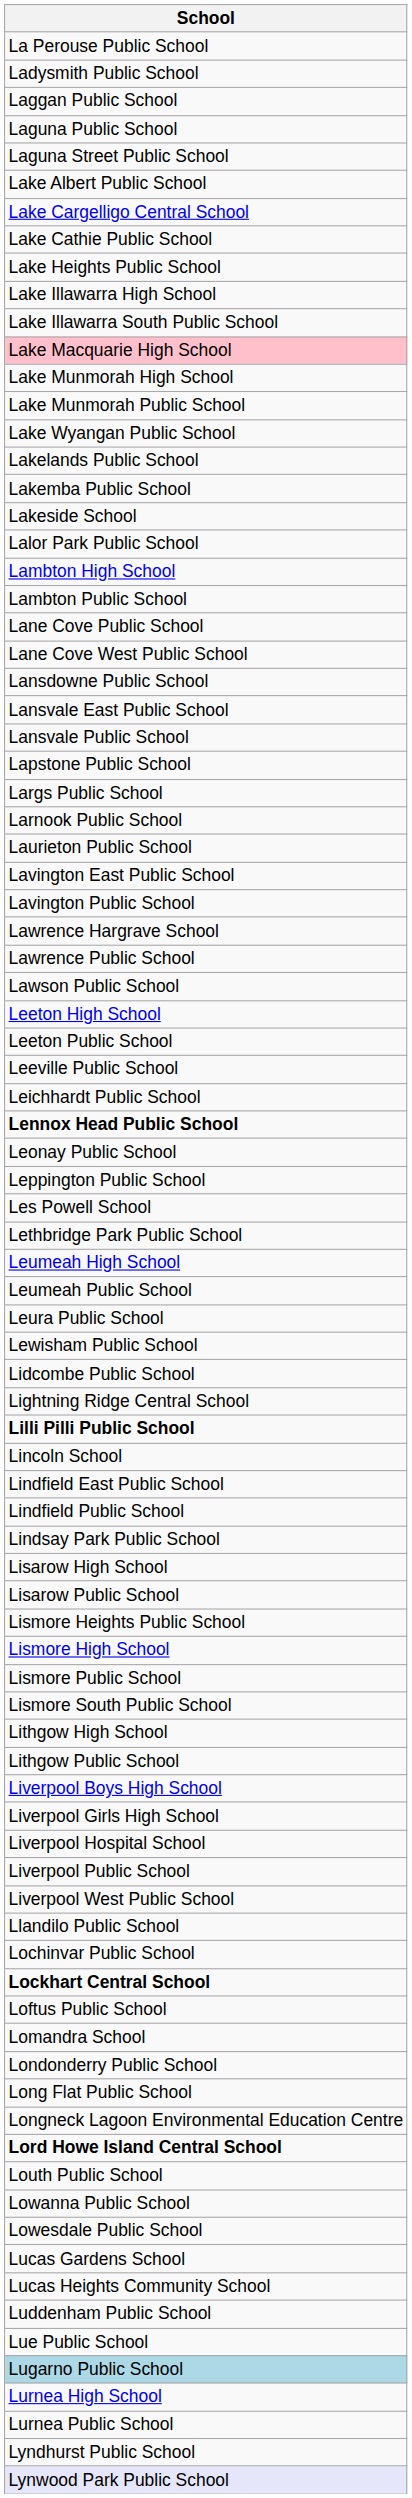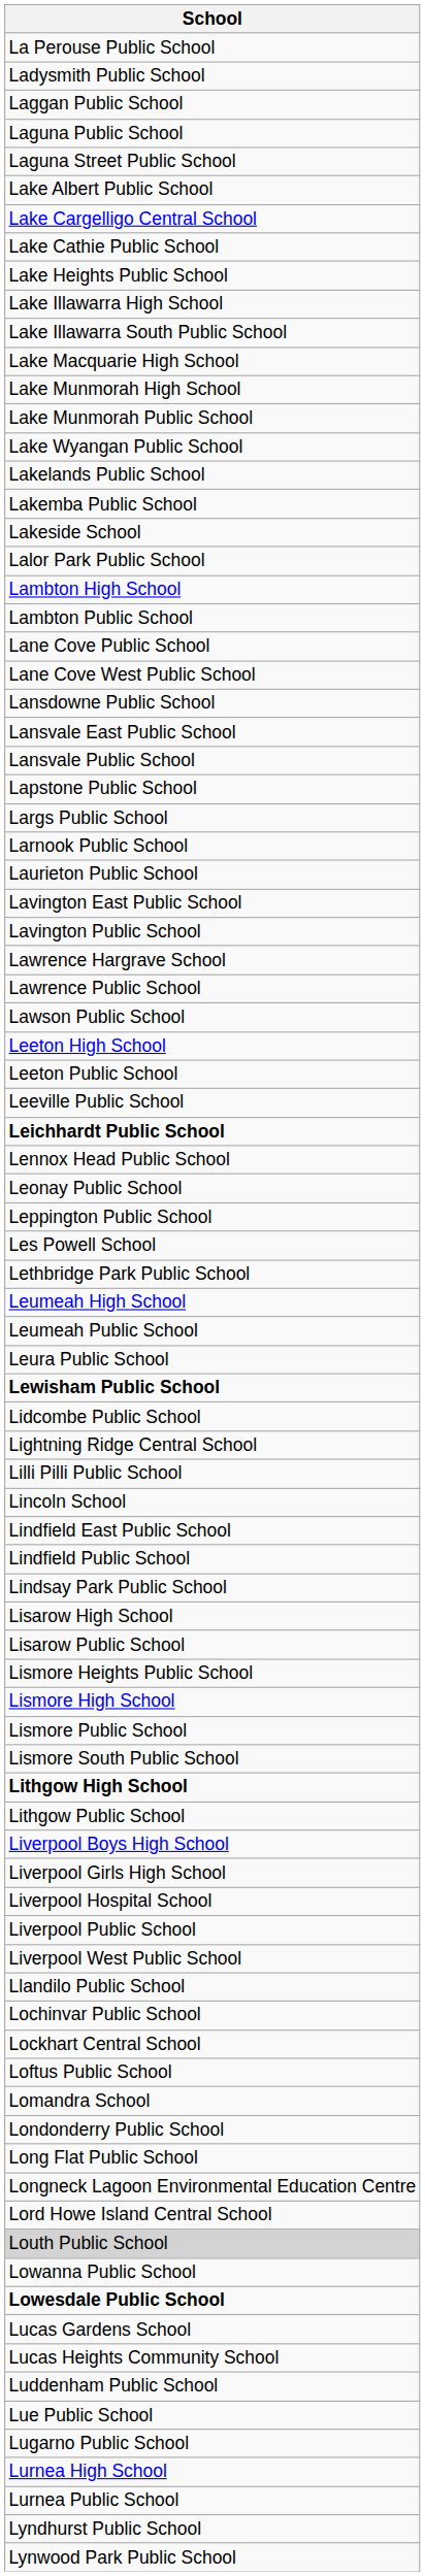row 13 | column 1: pink background -> no background
row 40 | column 1: normal -> bold
row 41 | column 1: bold -> normal
row 49 | column 1: normal -> bold
row 52 | column 1: bold -> normal
row 63 | column 1: normal -> bold
row 72 | column 1: bold -> normal
row 78 | column 1: bold -> normal
row 79 | column 1: no background -> lightgrey background
row 81 | column 1: normal -> bold
row 86 | column 1: lightblue background -> no background
row 90 | column 1: lavender background -> no background
